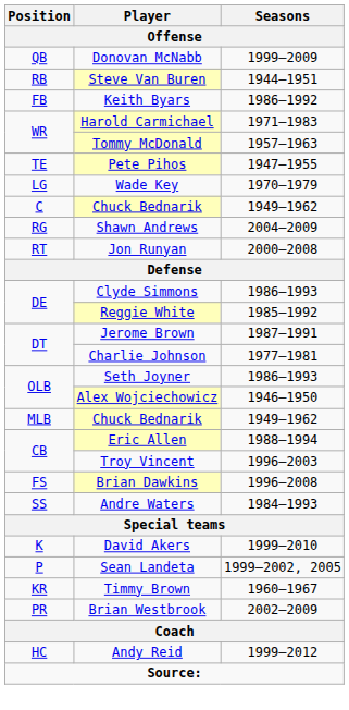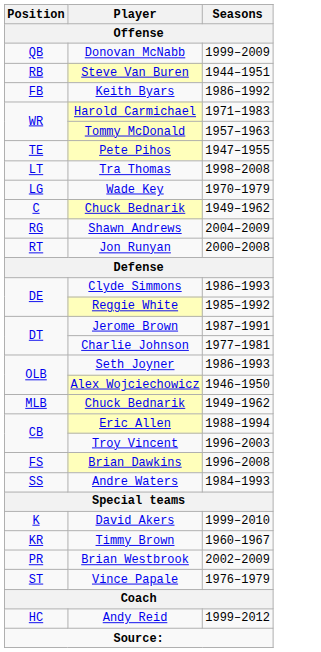+ row: LT | Tra Thomas | 1998–2008
- row: P | Sean Landeta | 1999–2002, 2005
+ row: ST | Vince Papale | 1976–1979
